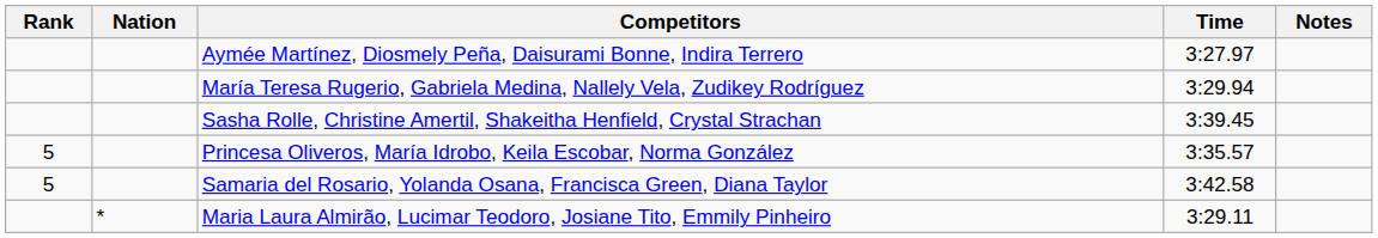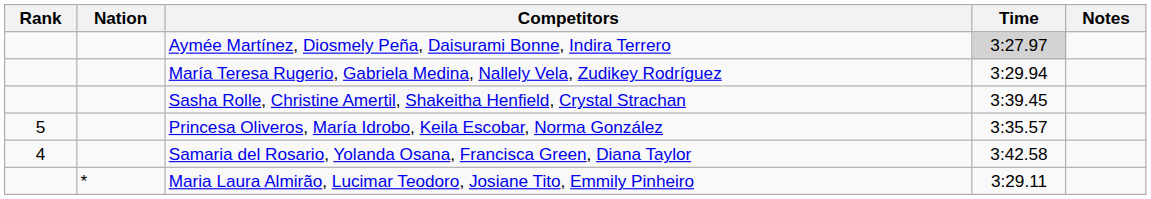row 2 | Time: no background -> lightgrey background
row 6 | Rank: 5 -> 4
